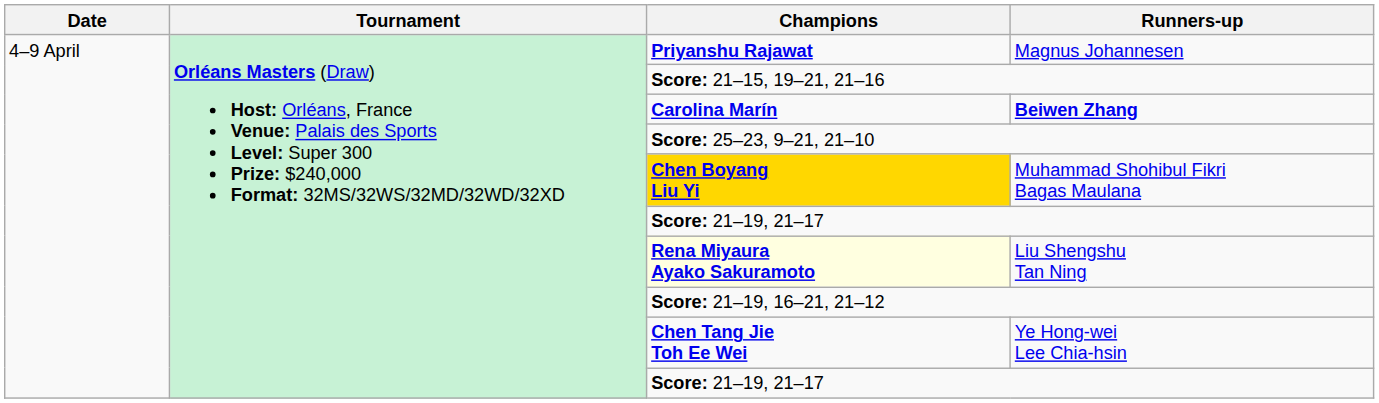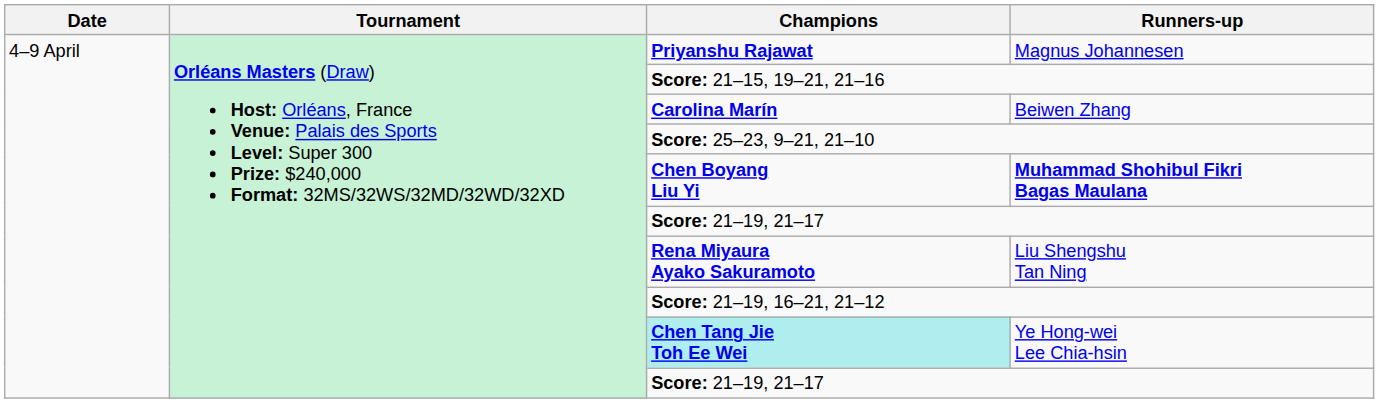Carolina Marín | Runners-up: bold -> normal
Chen Boyang Liu Yi | Champions: gold background -> no background
Chen Boyang Liu Yi | Runners-up: normal -> bold
Rena Miyaura Ayako Sakuramoto | Champions: lightyellow background -> no background
Chen Tang Jie Toh Ee Wei | Champions: no background -> paleturquoise background
